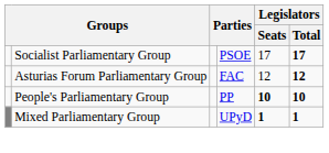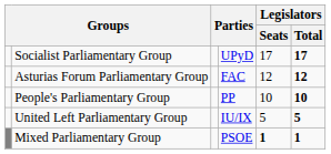Socialist Parliamentary Group | column 4: PSOE -> UPyD
People's Parliamentary Group | Legislators / Seats: bold -> normal
+ row: United Left Parliamentary Group | IU/IX | 5 | 5
Mixed Parliamentary Group | column 4: UPyD -> PSOE
